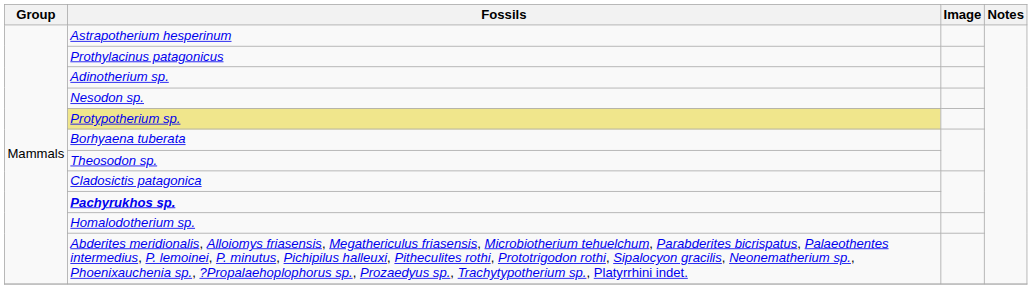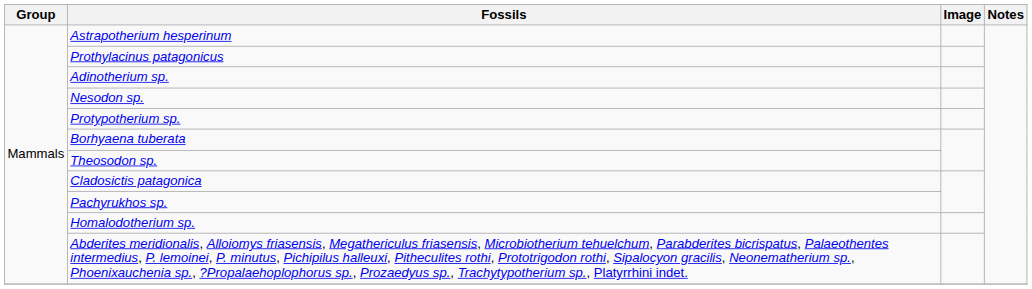Protypotherium sp. | Fossils: khaki background -> no background
Pachyrukhos sp. | Fossils: bold -> normal
